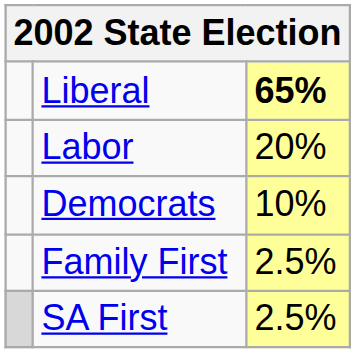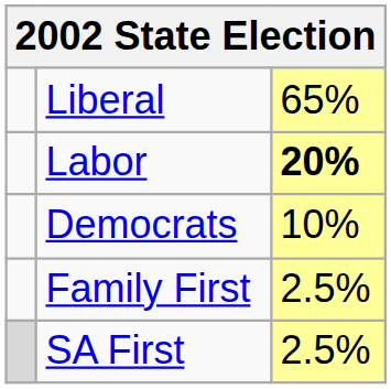Liberal | column 3: bold -> normal
Labor | column 3: normal -> bold
